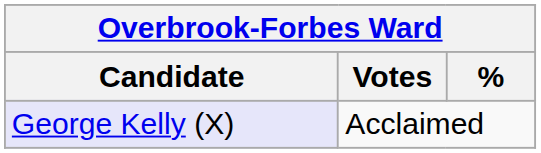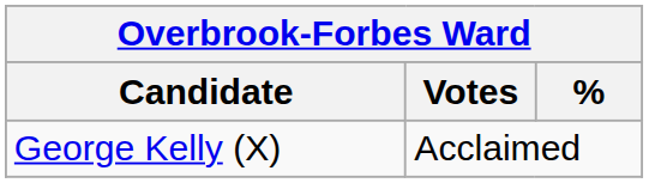George Kelly (X) | Candidate: lavender background -> no background
